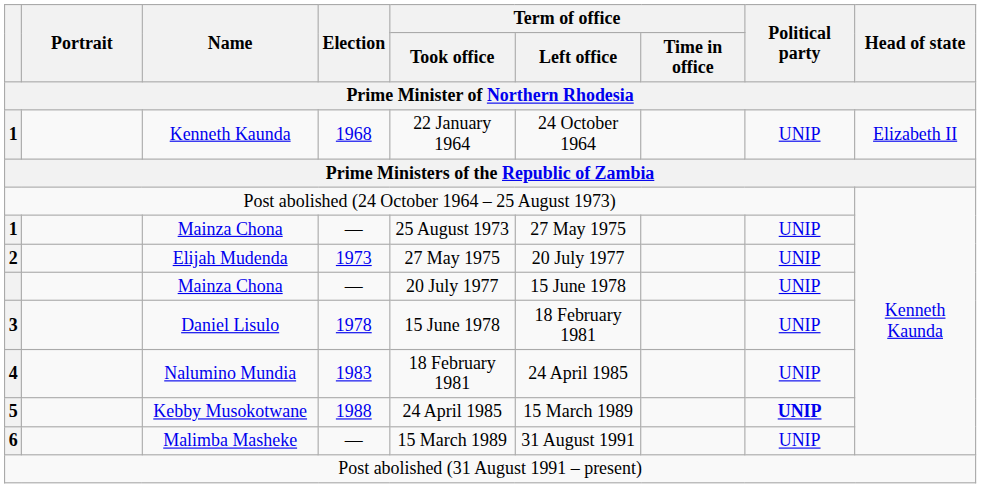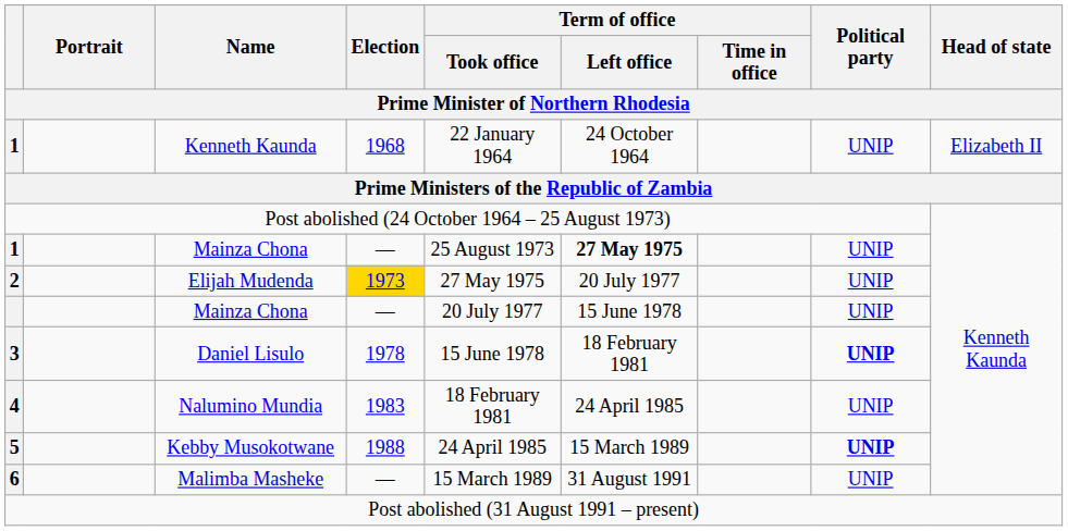1 / Mainza Chona | Term of office / Left office: normal -> bold
Elijah Mudenda | Election: no background -> gold background
Daniel Lisulo | Political party: normal -> bold
